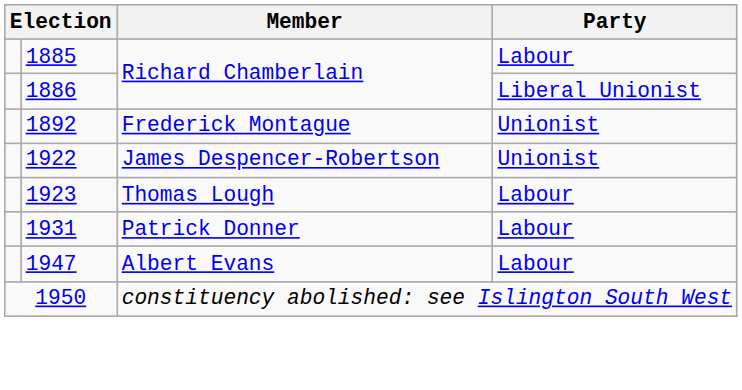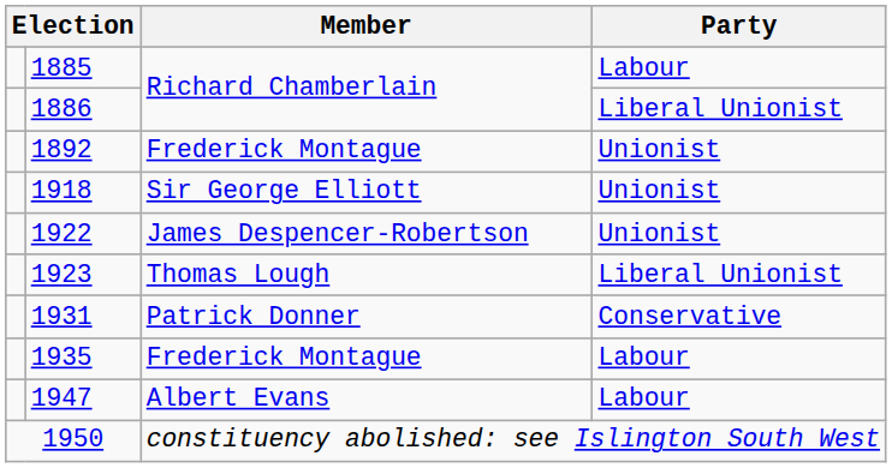+ row: 1918 | Sir George Elliott | Unionist
1923 | Party: Labour -> Liberal Unionist
1931 | Party: Labour -> Conservative
+ row: 1935 | Frederick Montague | Labour
